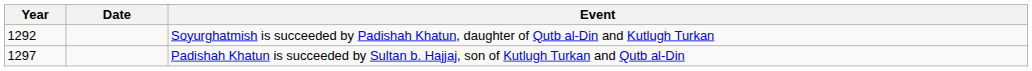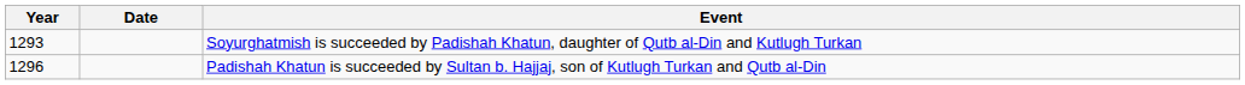row 2 | Year: 1292 -> 1293
row 3 | Year: 1297 -> 1296
